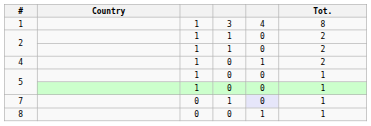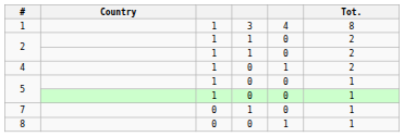7 | column 5: lavender background -> no background
